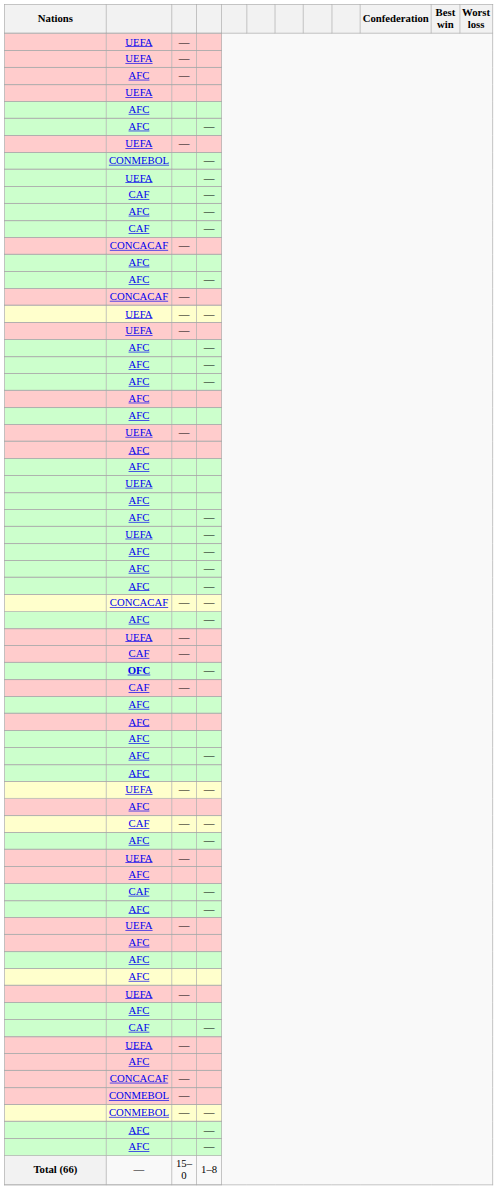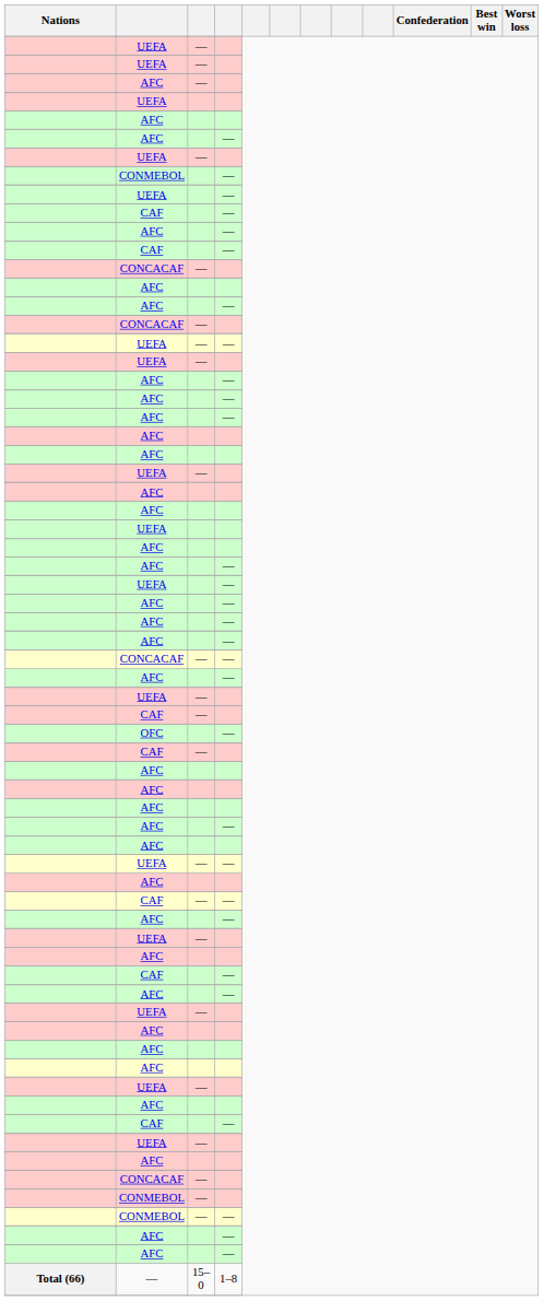OFC | column 2: bold -> normal
